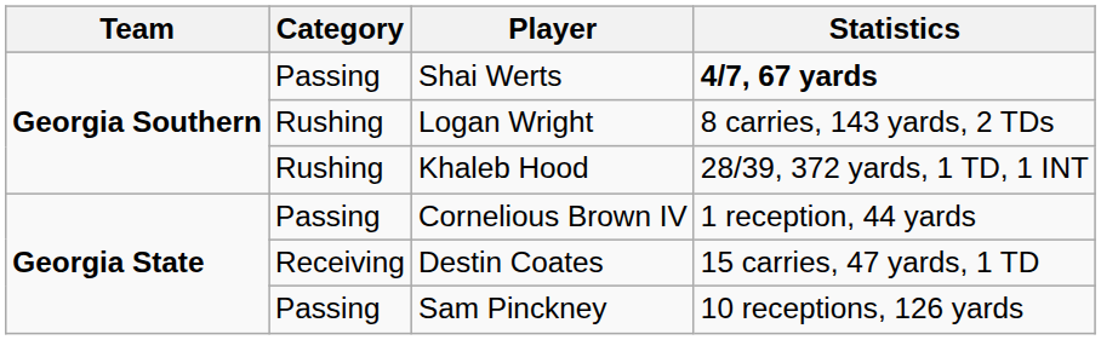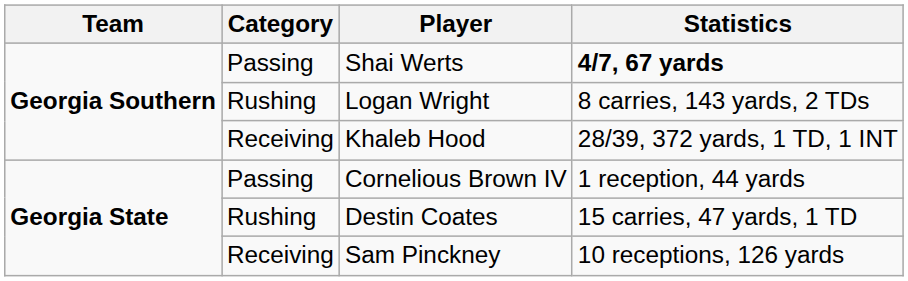Khaleb Hood | Category: Rushing -> Receiving
Destin Coates | Category: Receiving -> Rushing
Sam Pinckney | Category: Passing -> Receiving
